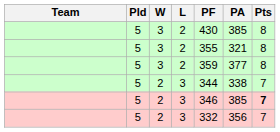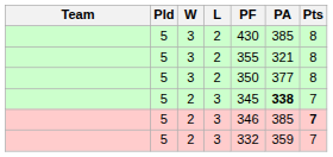row 4 | PF: 359 -> 350
row 5 | PF: 344 -> 345
row 5 | PA: normal -> bold
row 7 | PA: 356 -> 359
